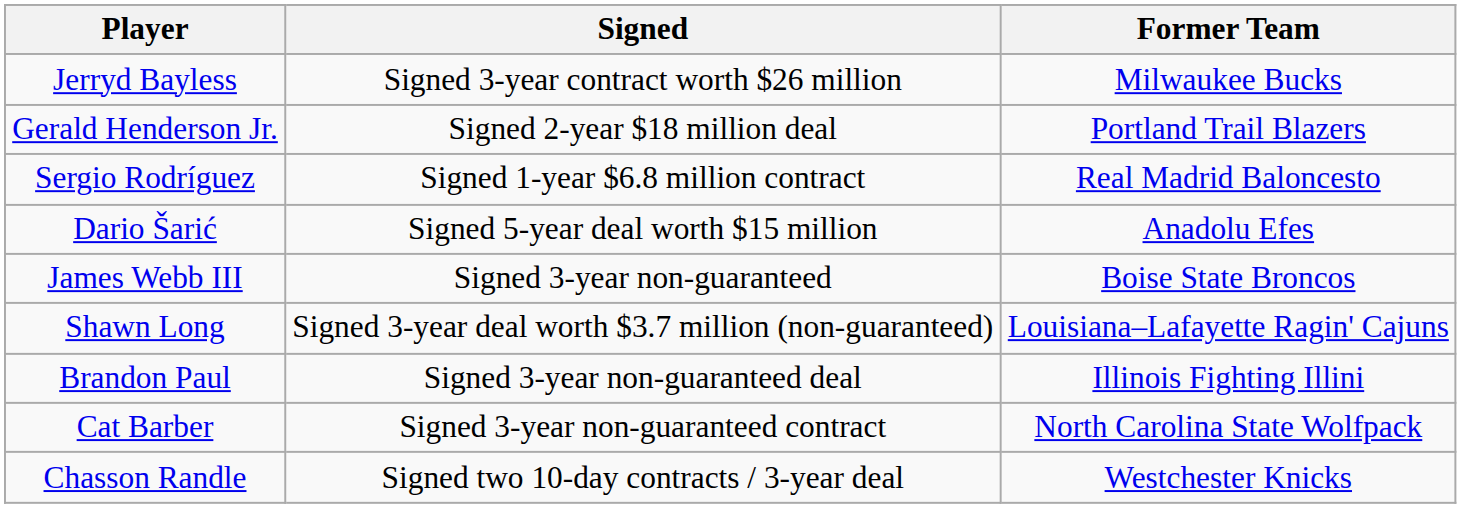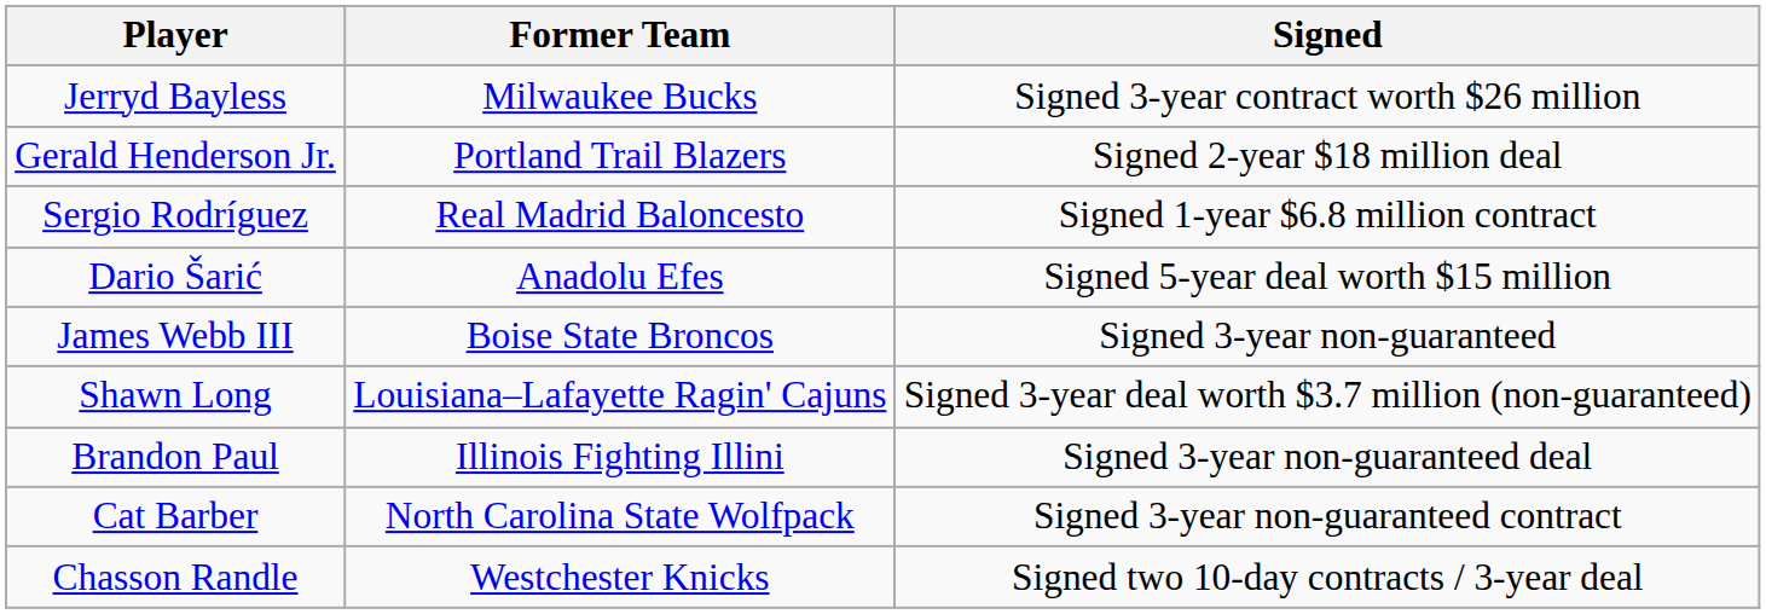columns swapped: Signed <-> Former Team
